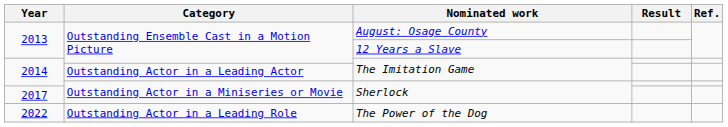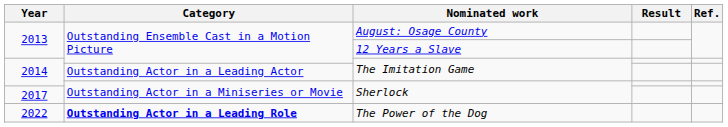The Power of the Dog | Category: normal -> bold
